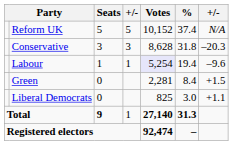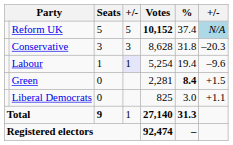Reform UK | Votes: normal -> bold
Reform UK | column 7: no background -> lightblue background
Labour | column 4: no background -> lavender background
Labour | Votes: lavender background -> no background
Green | %: normal -> bold
